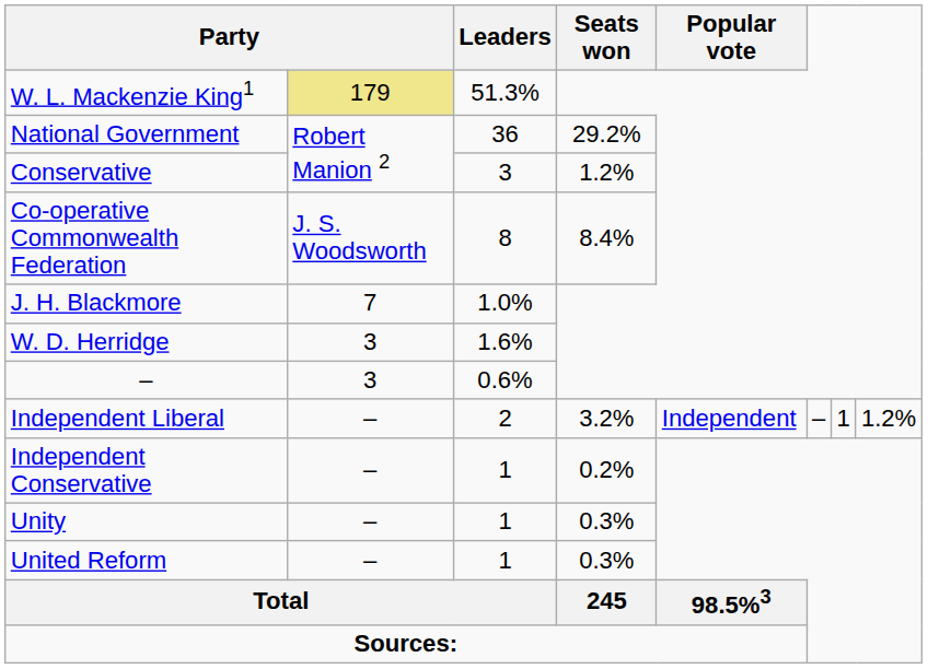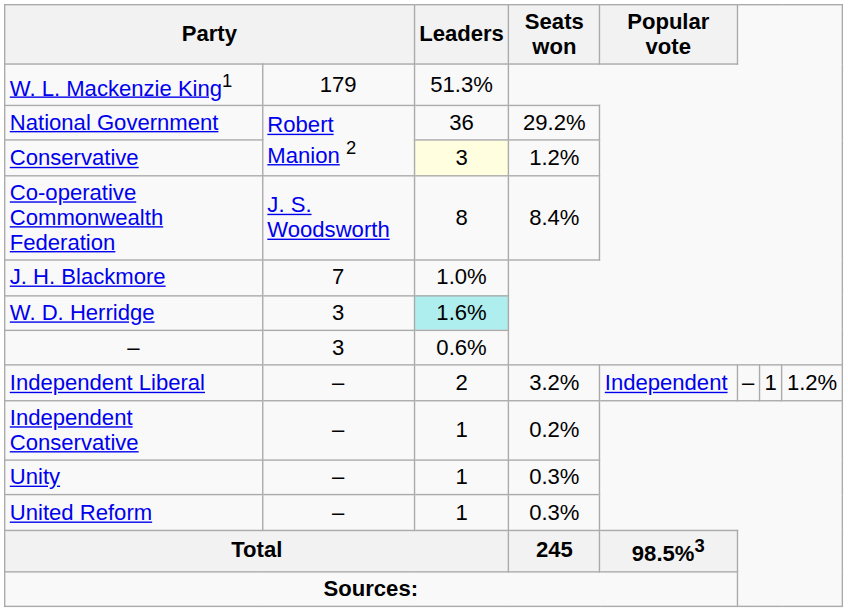W. L. Mackenzie King1 | column 2: khaki background -> no background
Conservative | Leaders: no background -> lightyellow background
W. D. Herridge | Leaders: no background -> paleturquoise background
